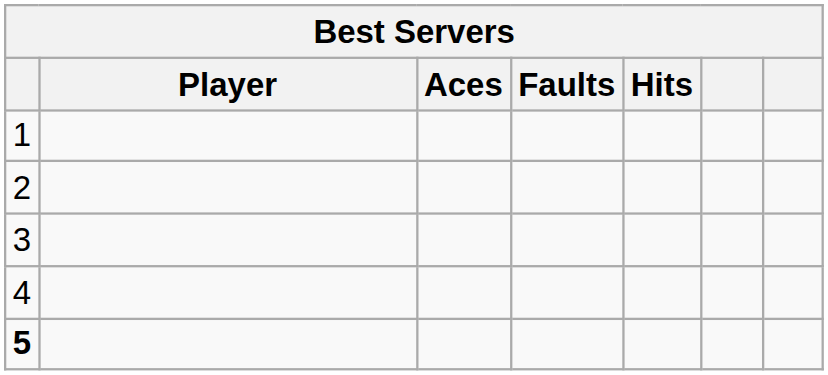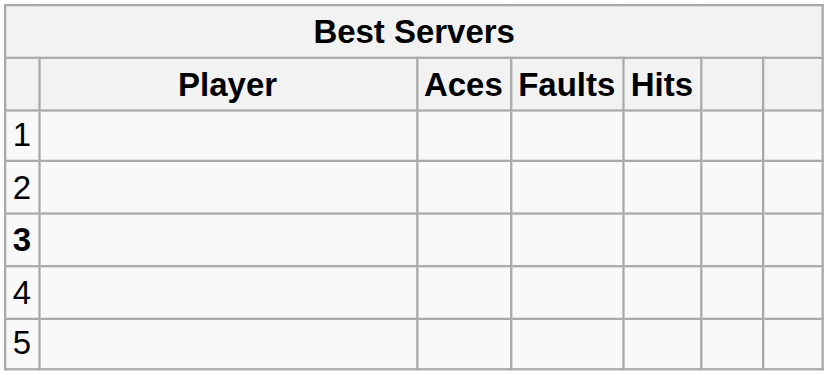3 | column 1: normal -> bold
5 | column 1: bold -> normal
